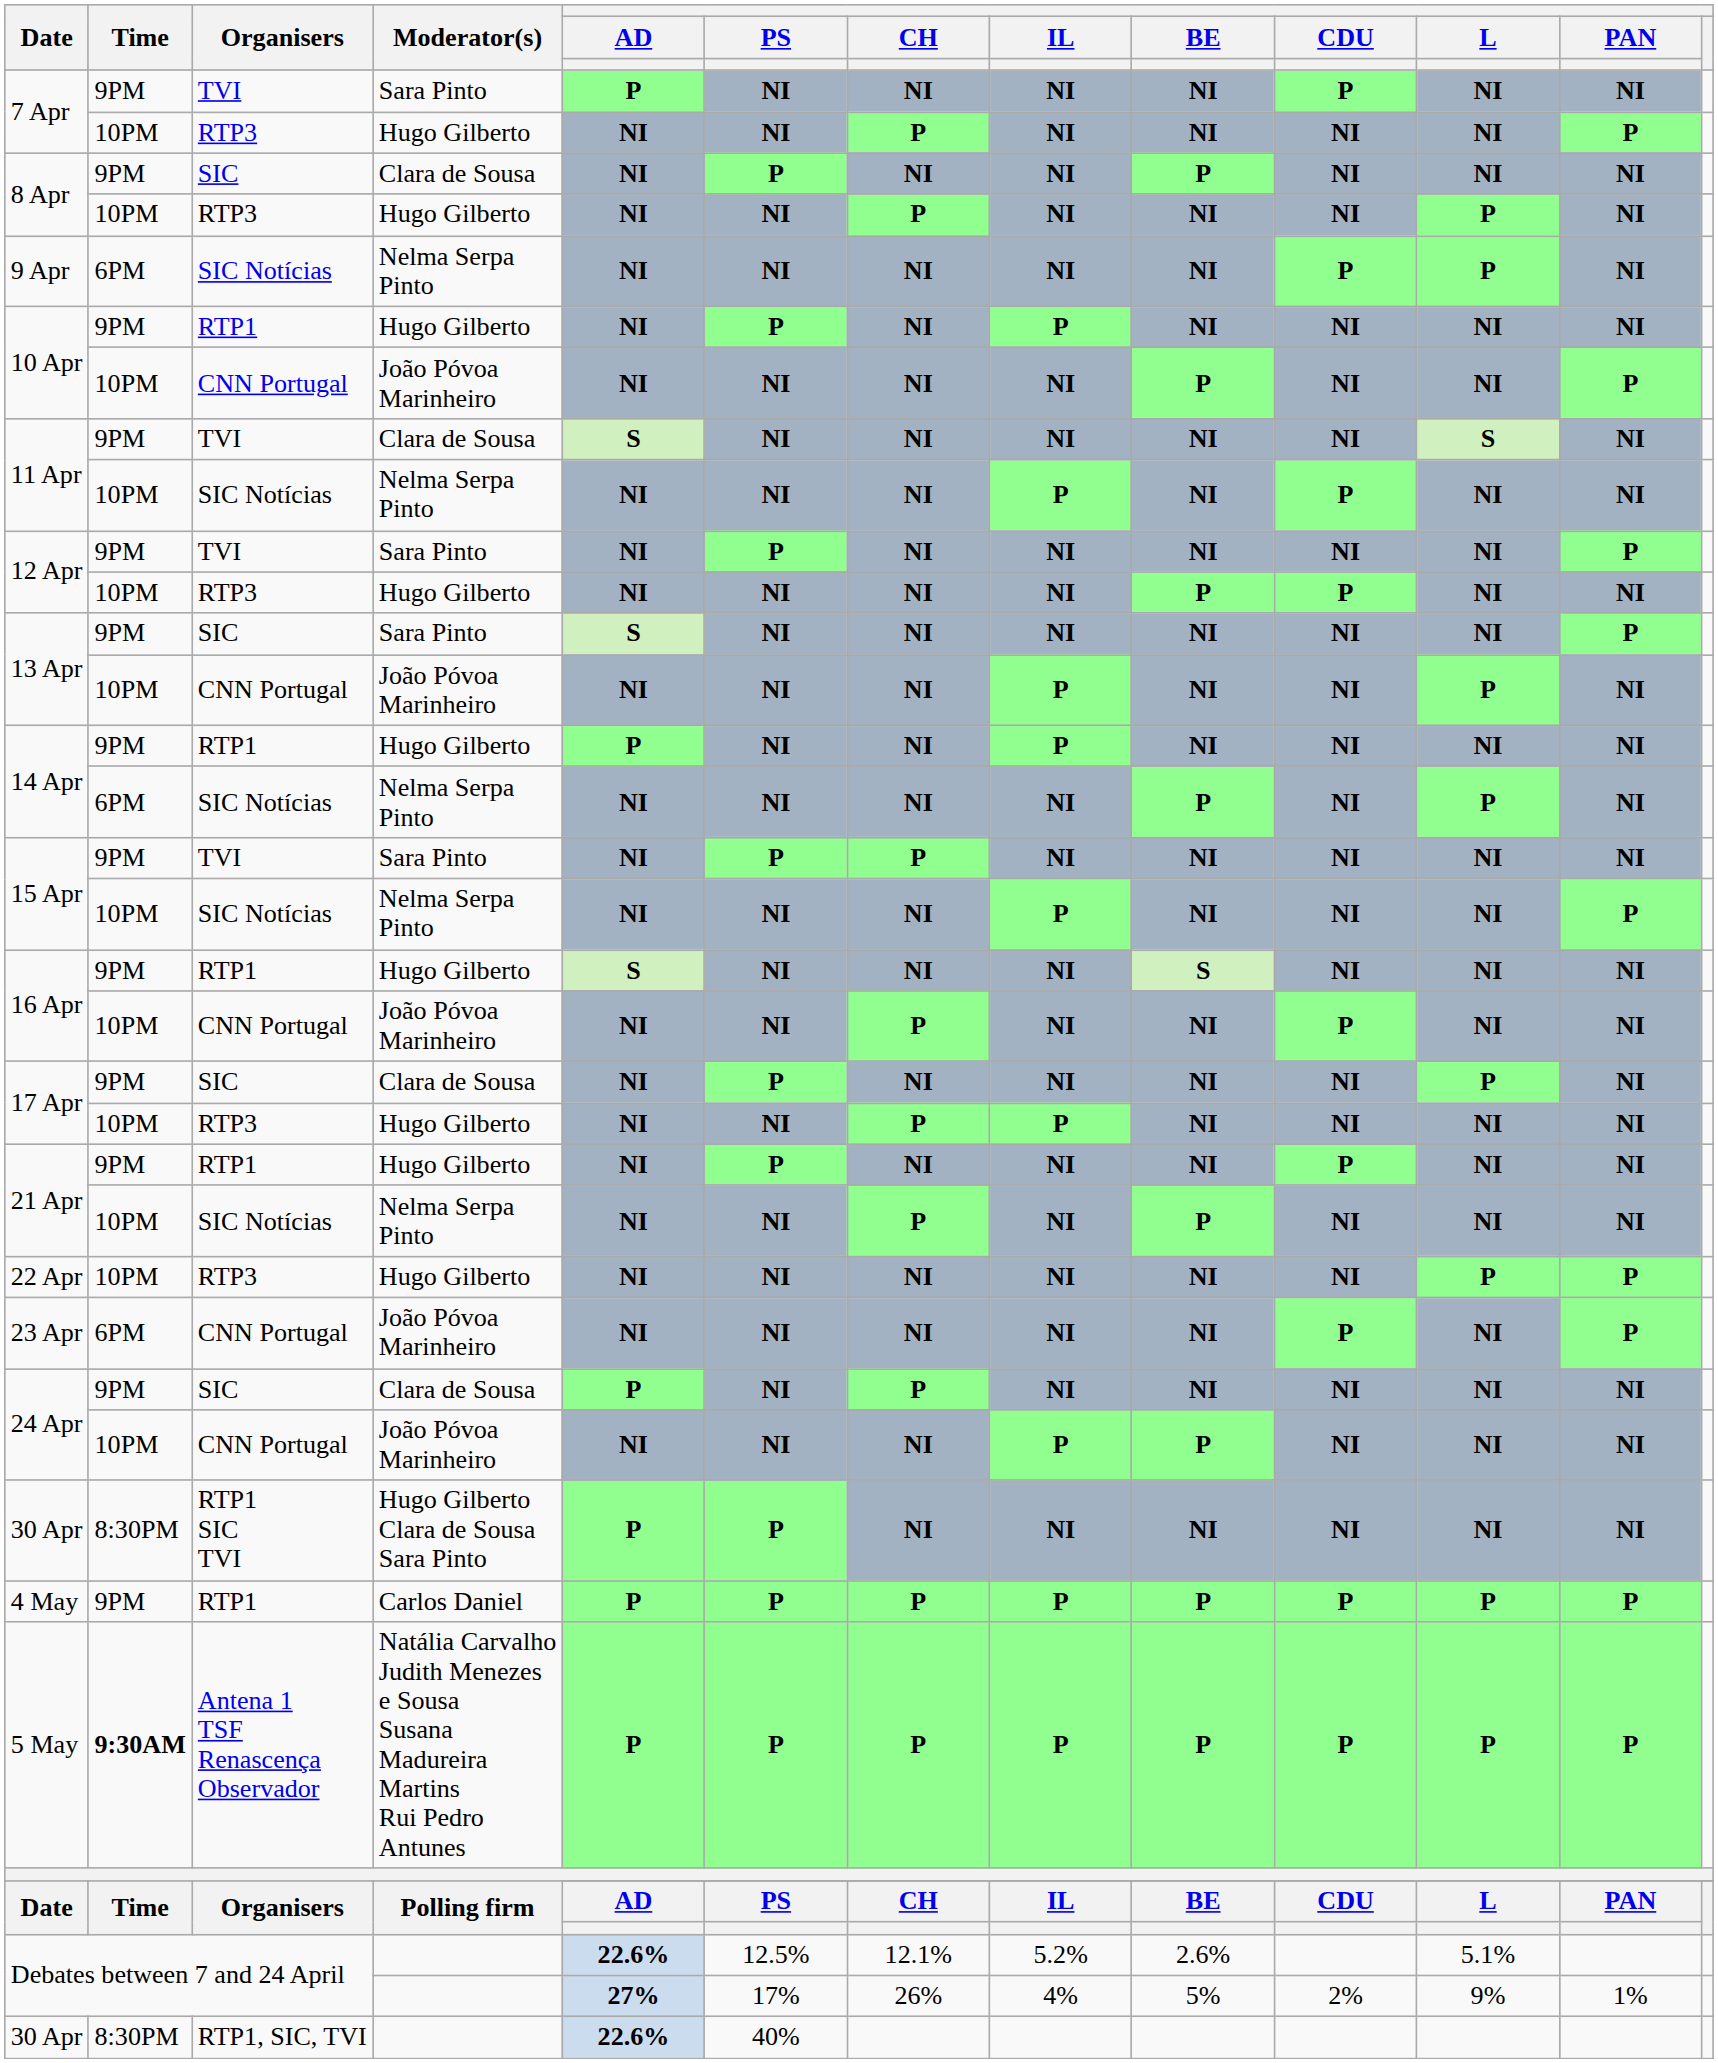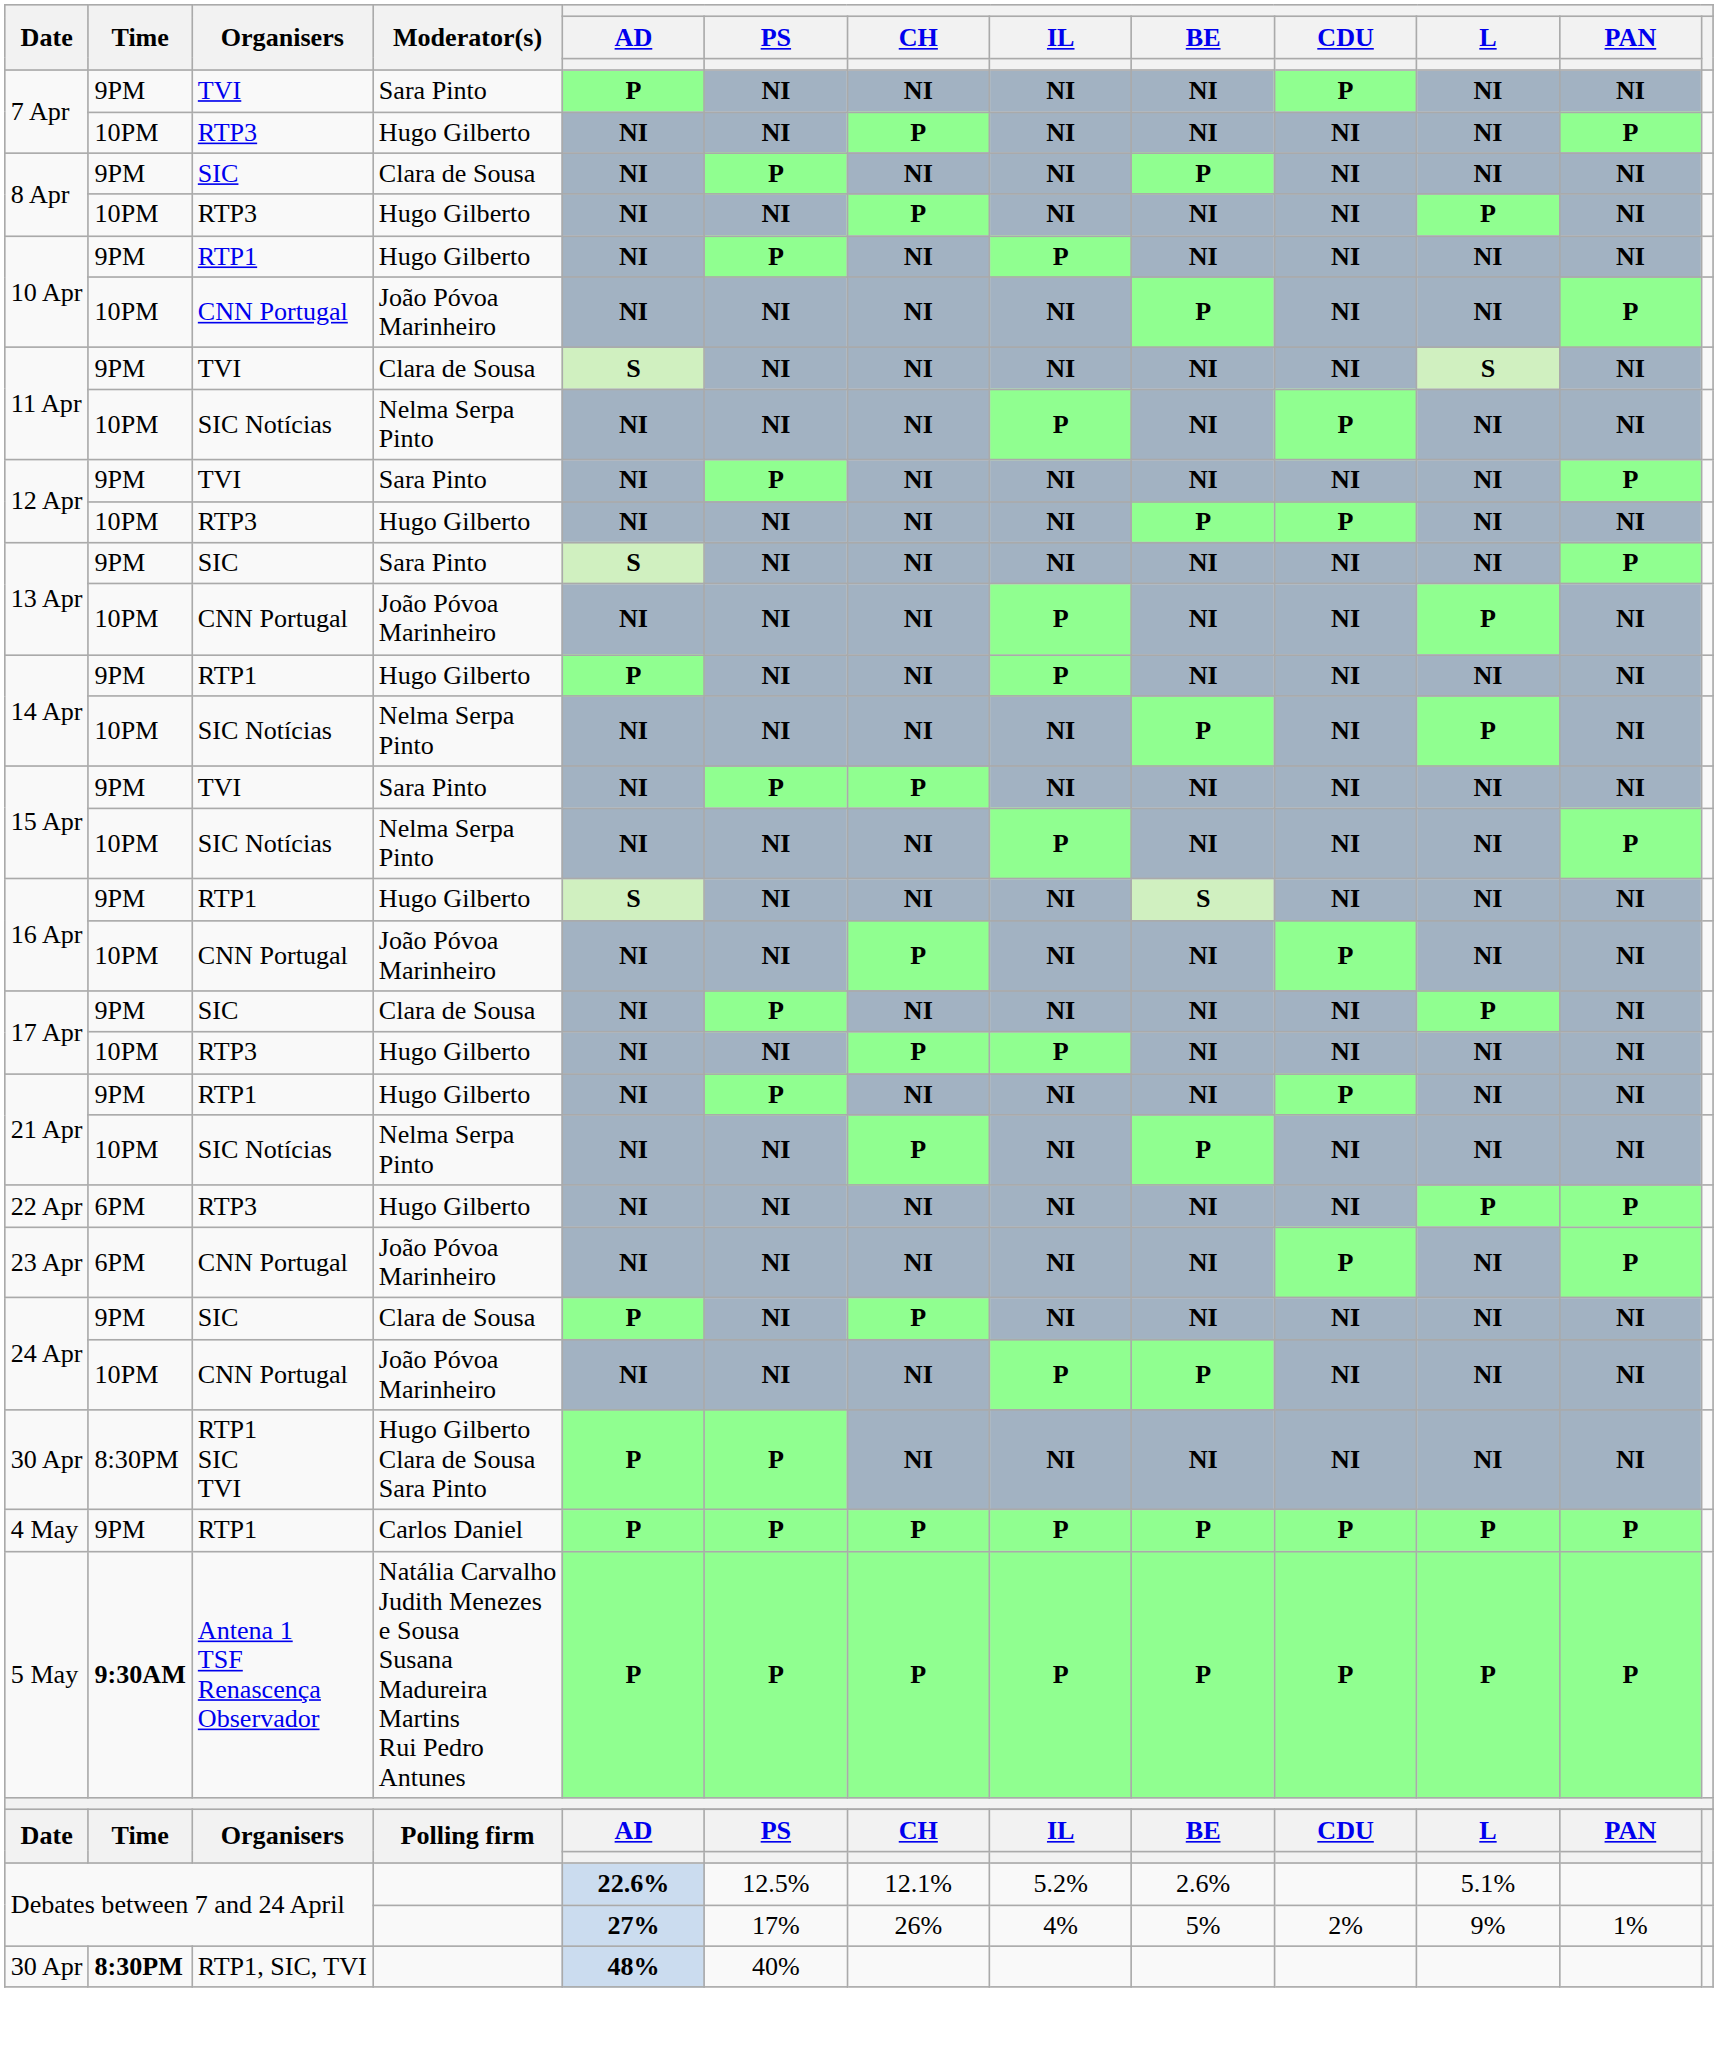- row: 9 Apr | 6PM | SIC Notícias | Nelma Serpa Pinto | NI | NI | NI | NI | NI | P | P | NI
14 Apr / SIC Notícias | Time: 6PM -> 10PM
22 Apr | Time: 10PM -> 6PM
30 Apr / RTP1, SIC, TVI | Time: normal -> bold
30 Apr / RTP1, SIC, TVI | AD: 22.6% -> 48%
